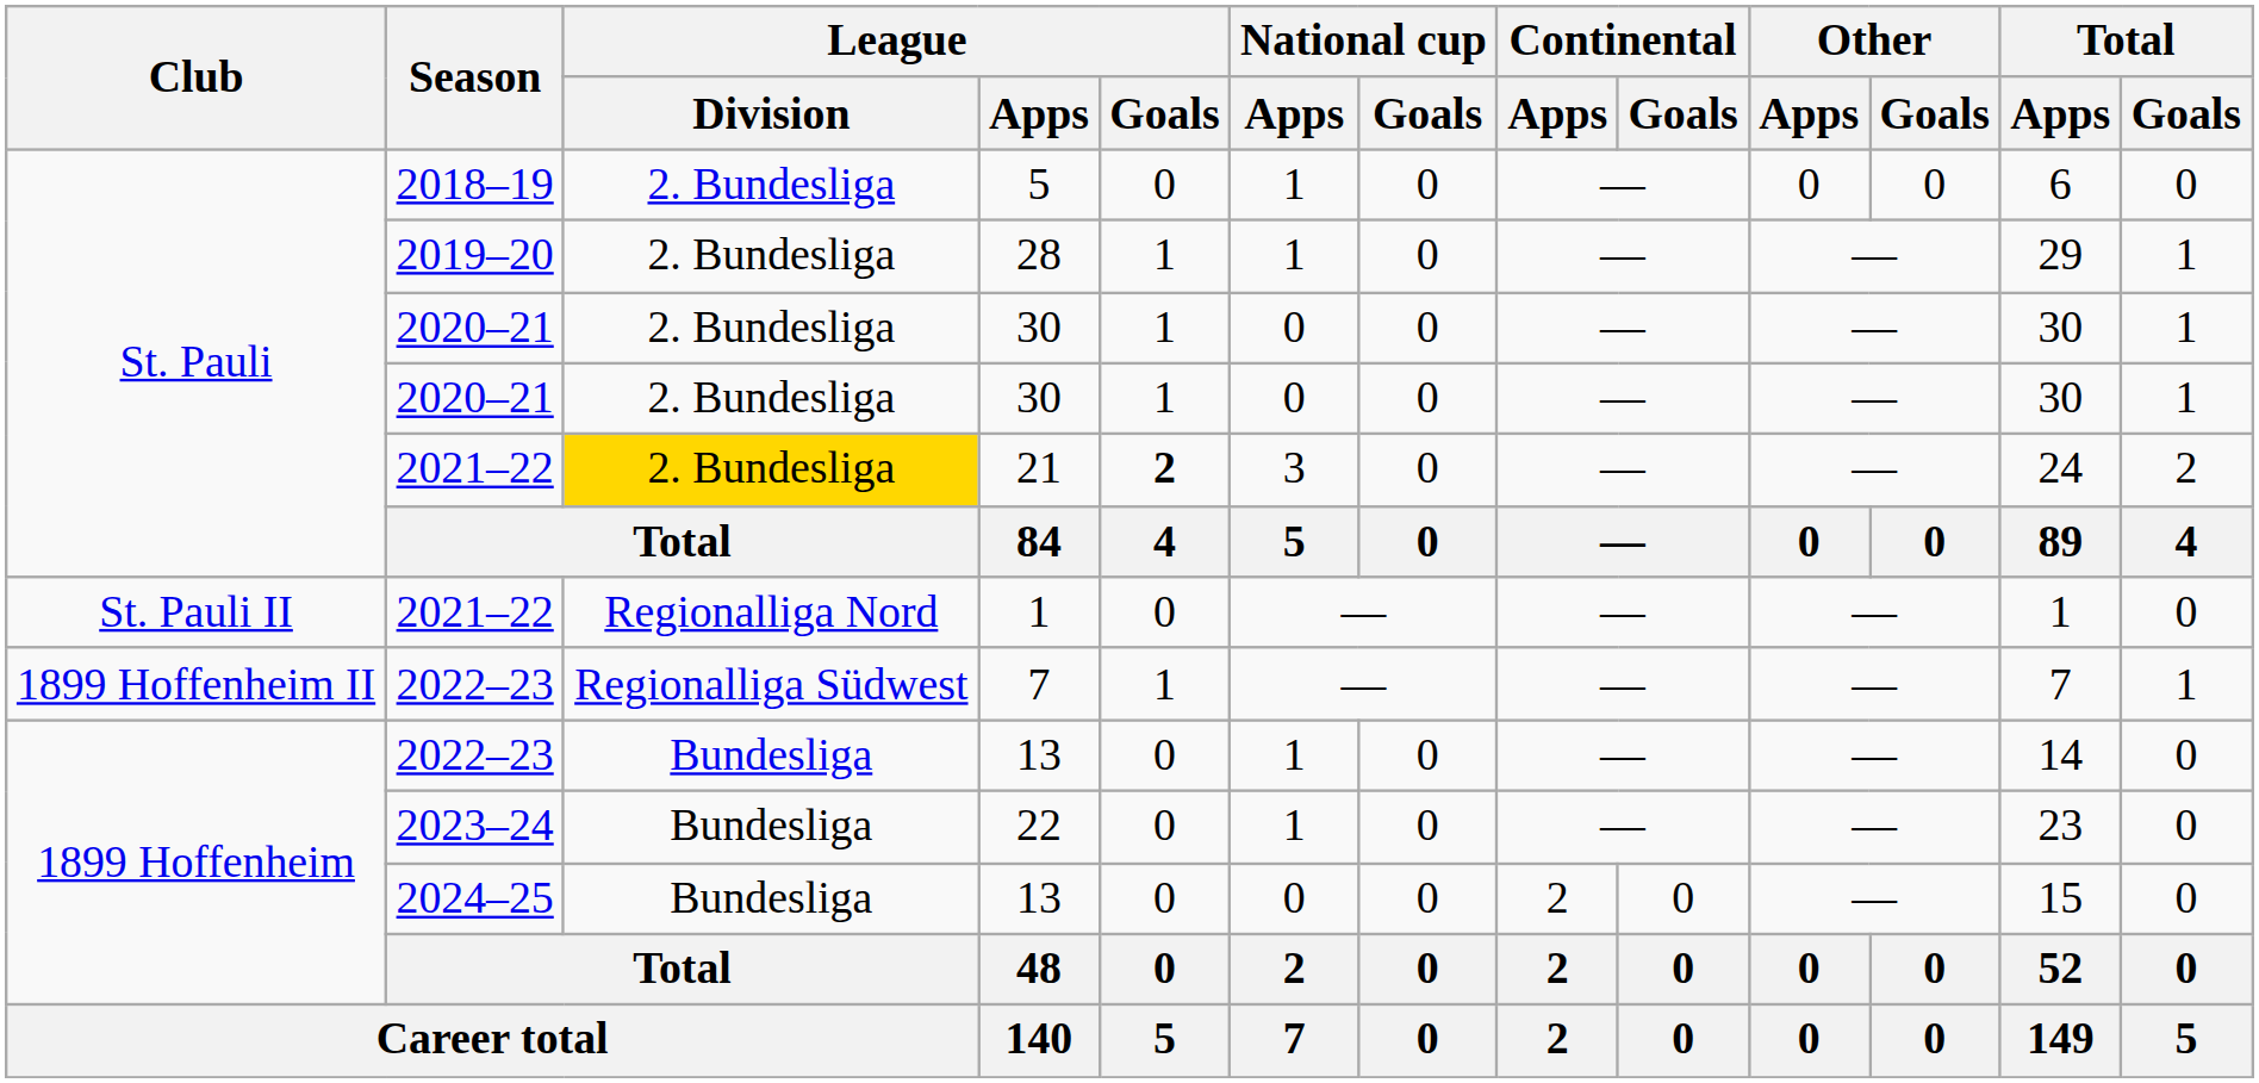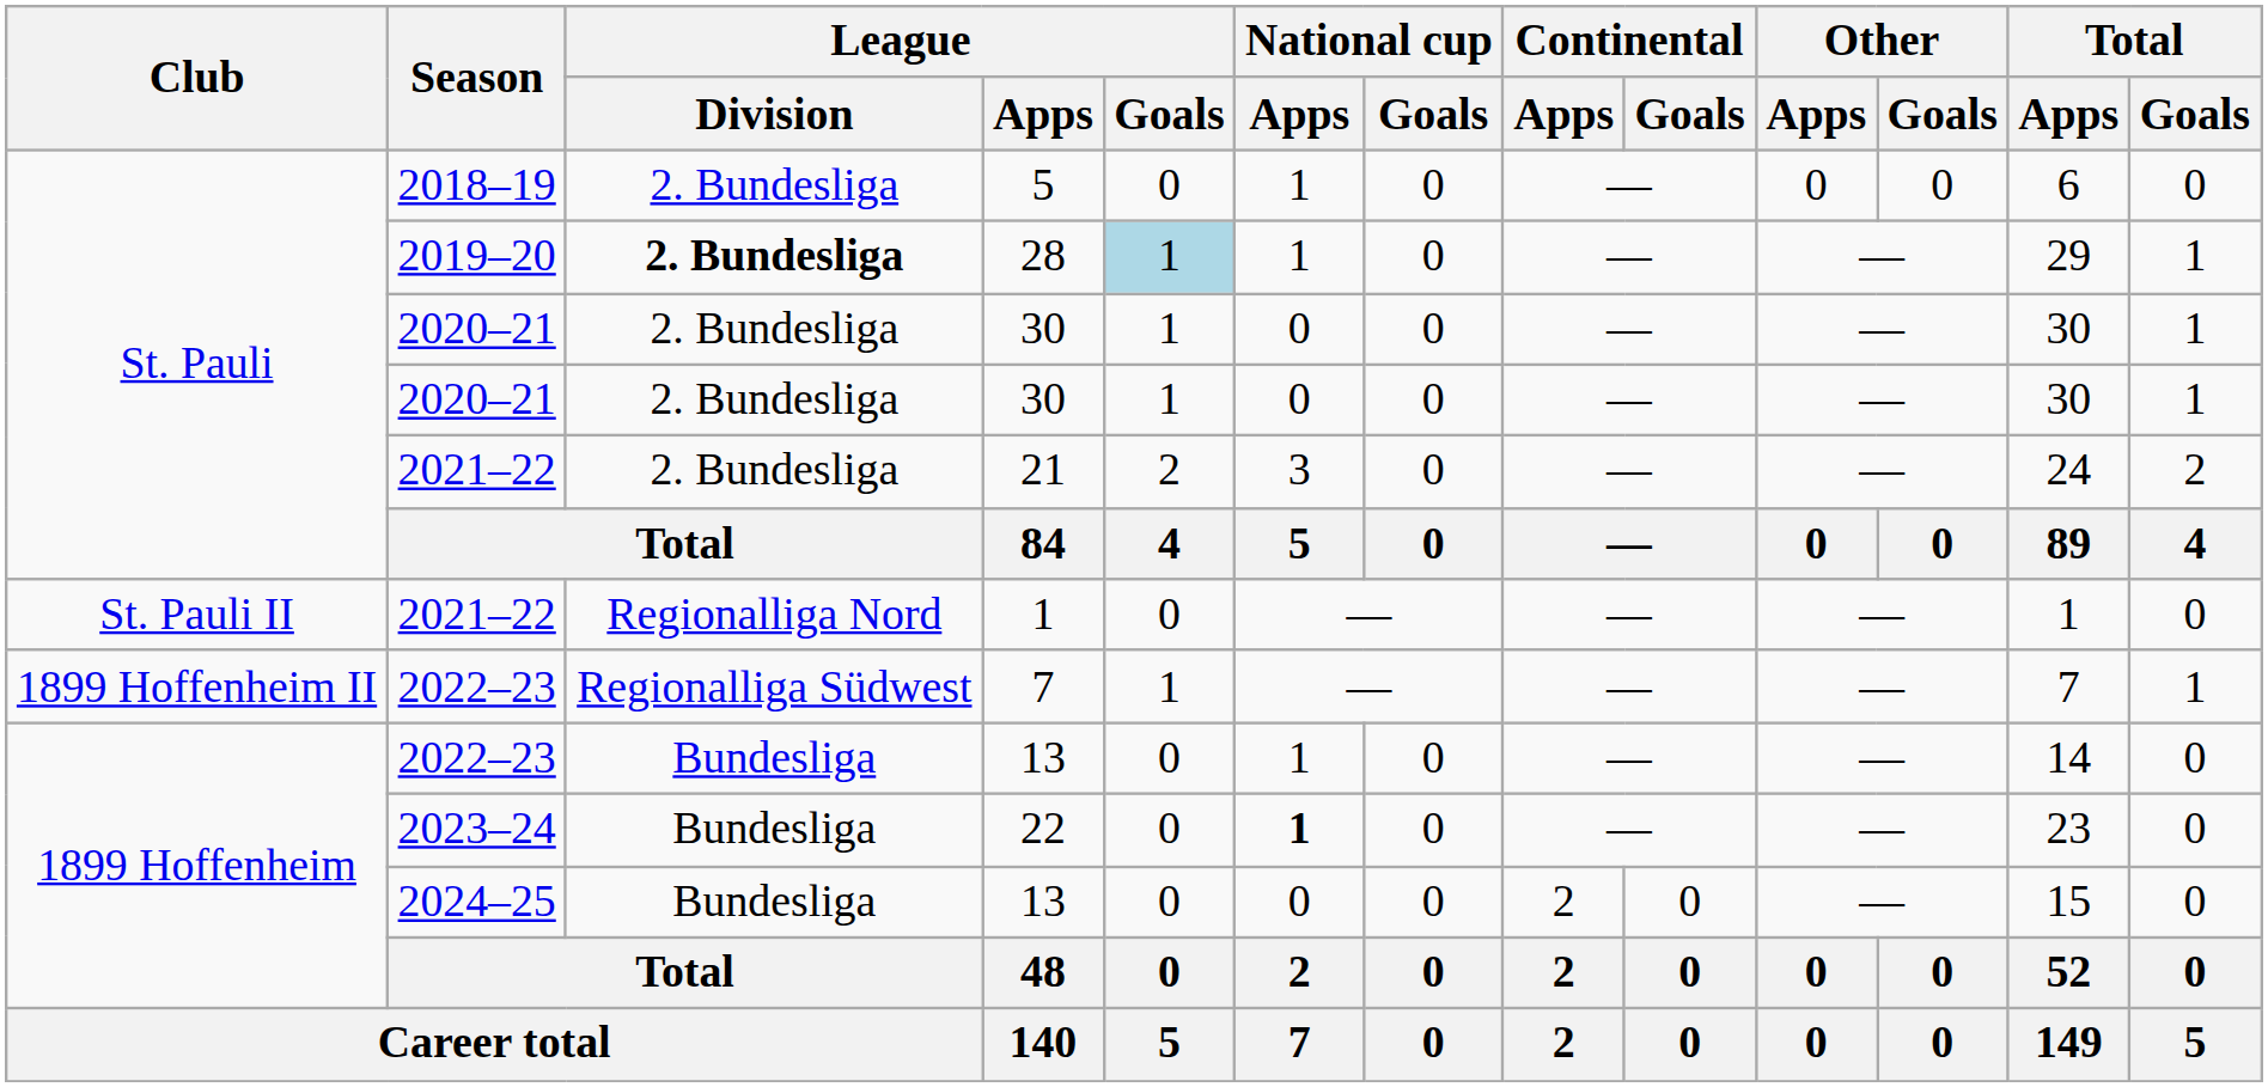28 | League / Division: normal -> bold
28 | League / Goals: no background -> lightblue background
21 | League / Division: gold background -> no background
21 | League / Goals: bold -> normal
22 | National cup / Apps: normal -> bold
